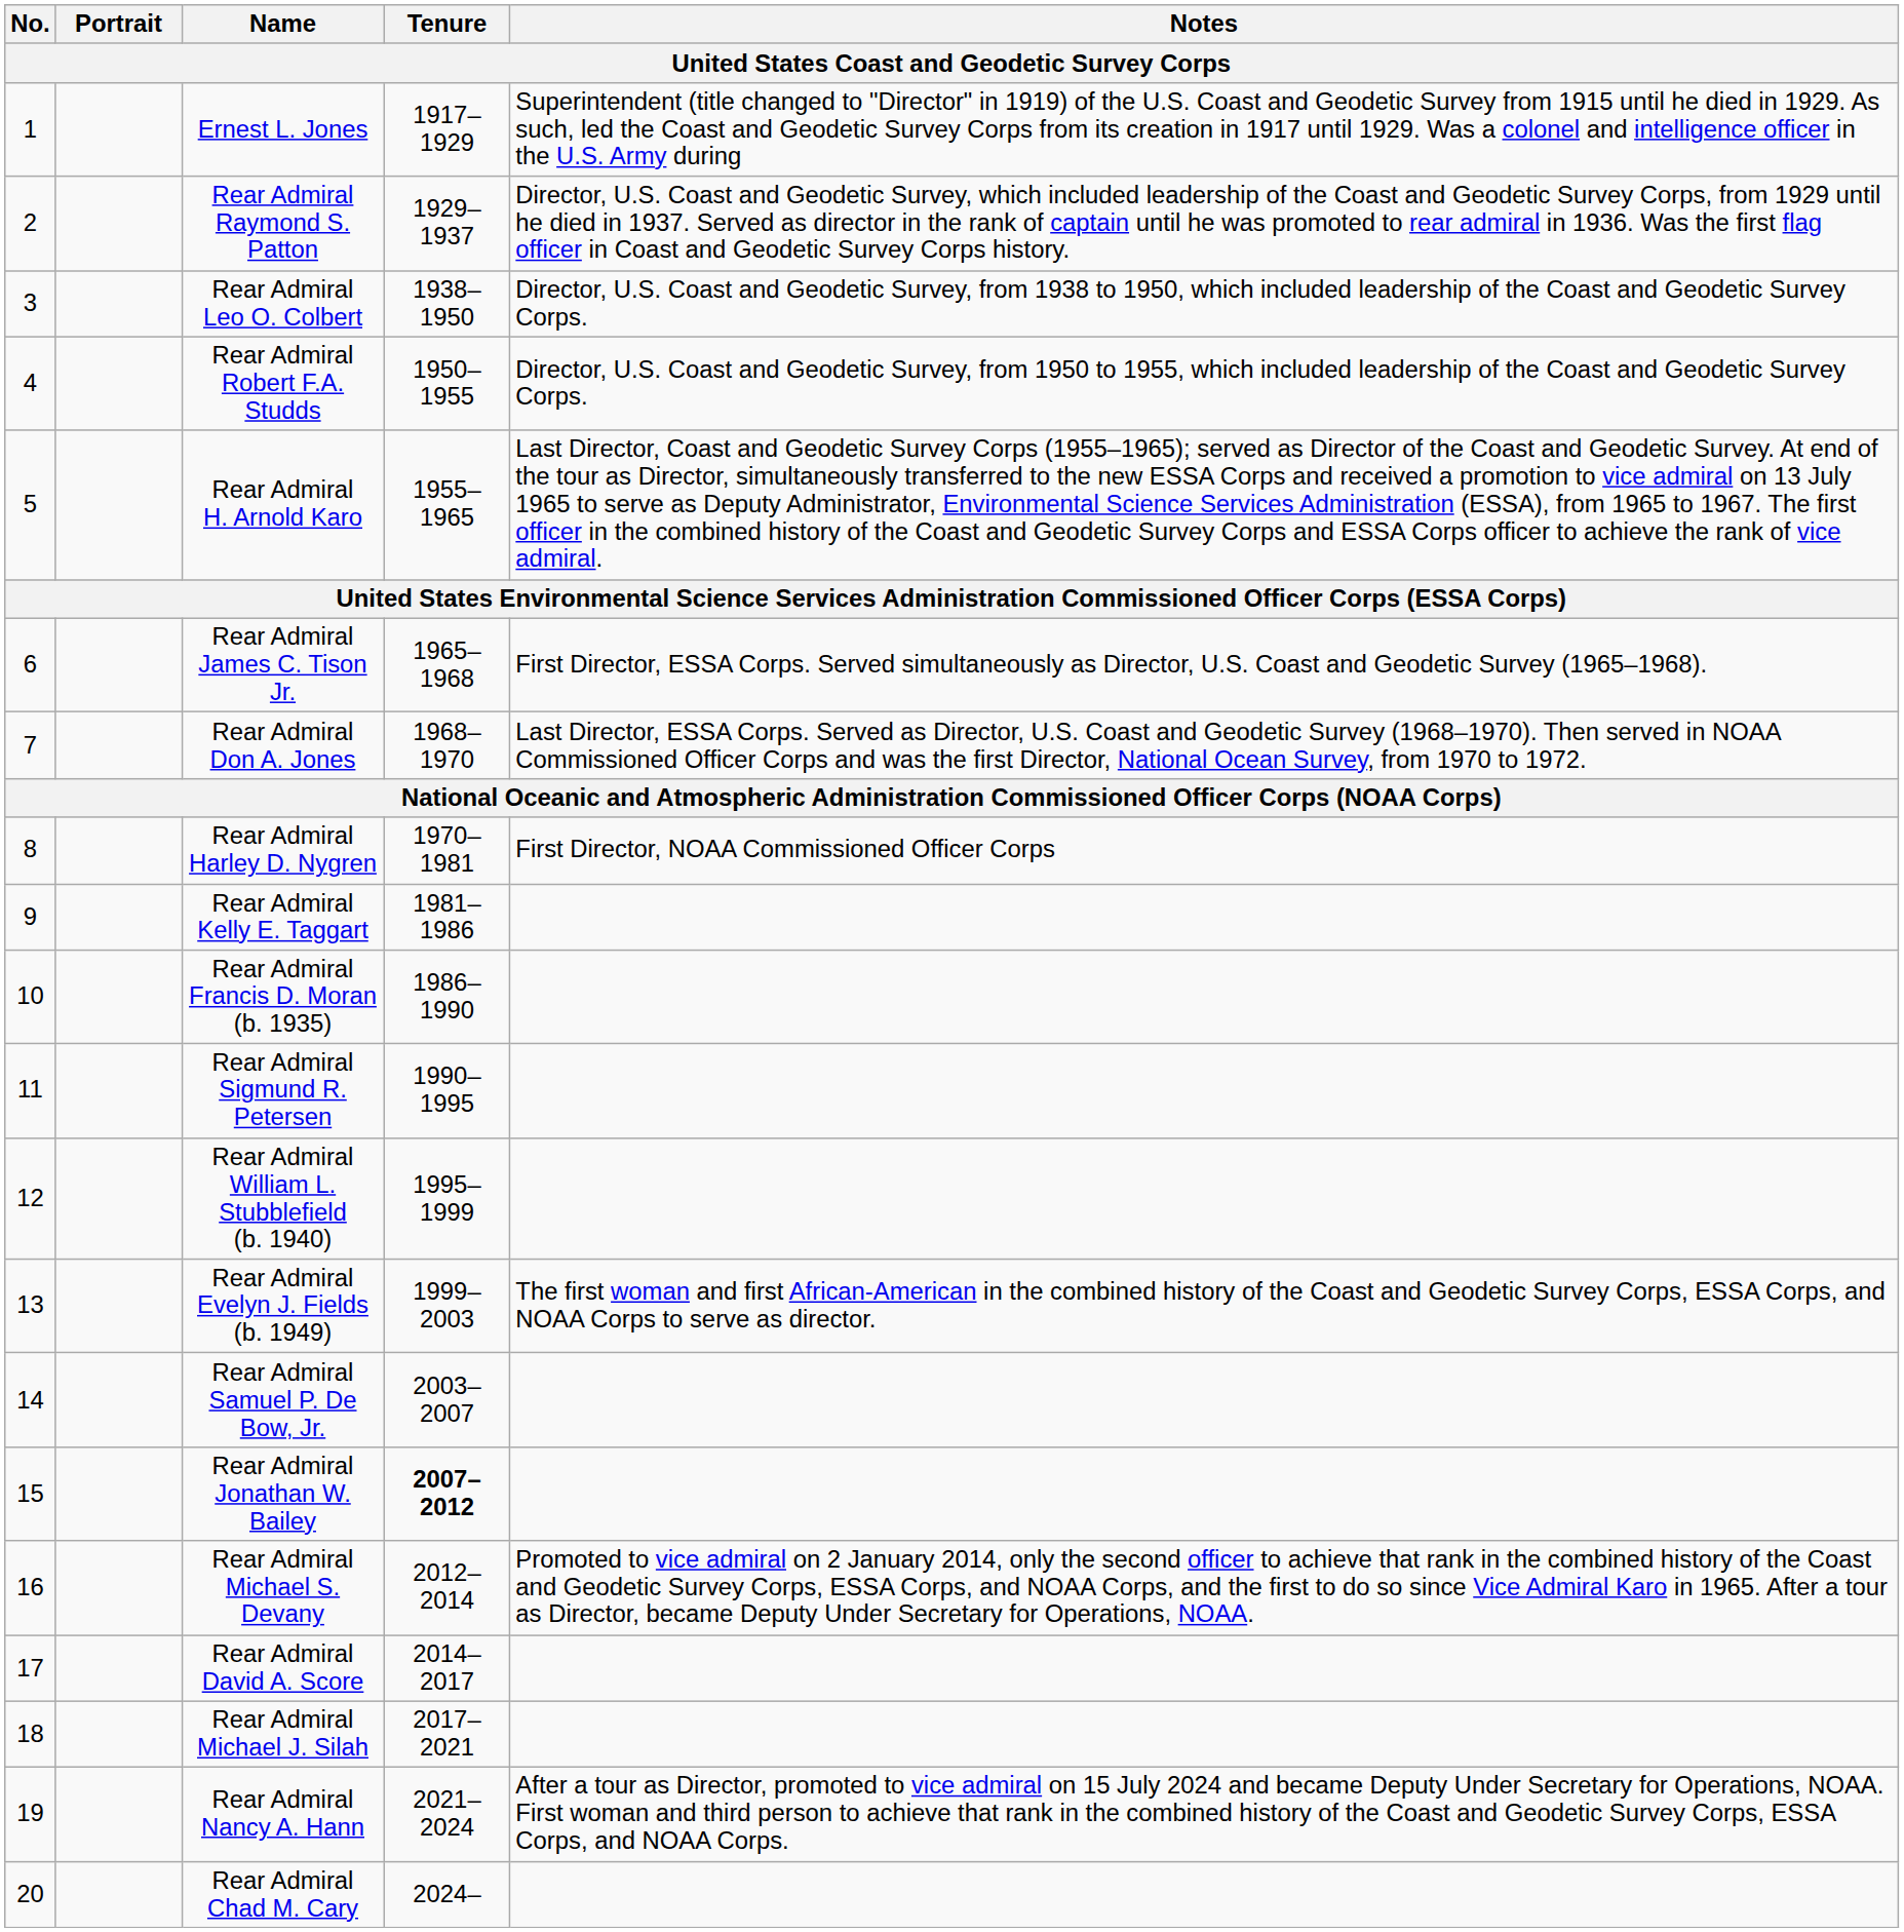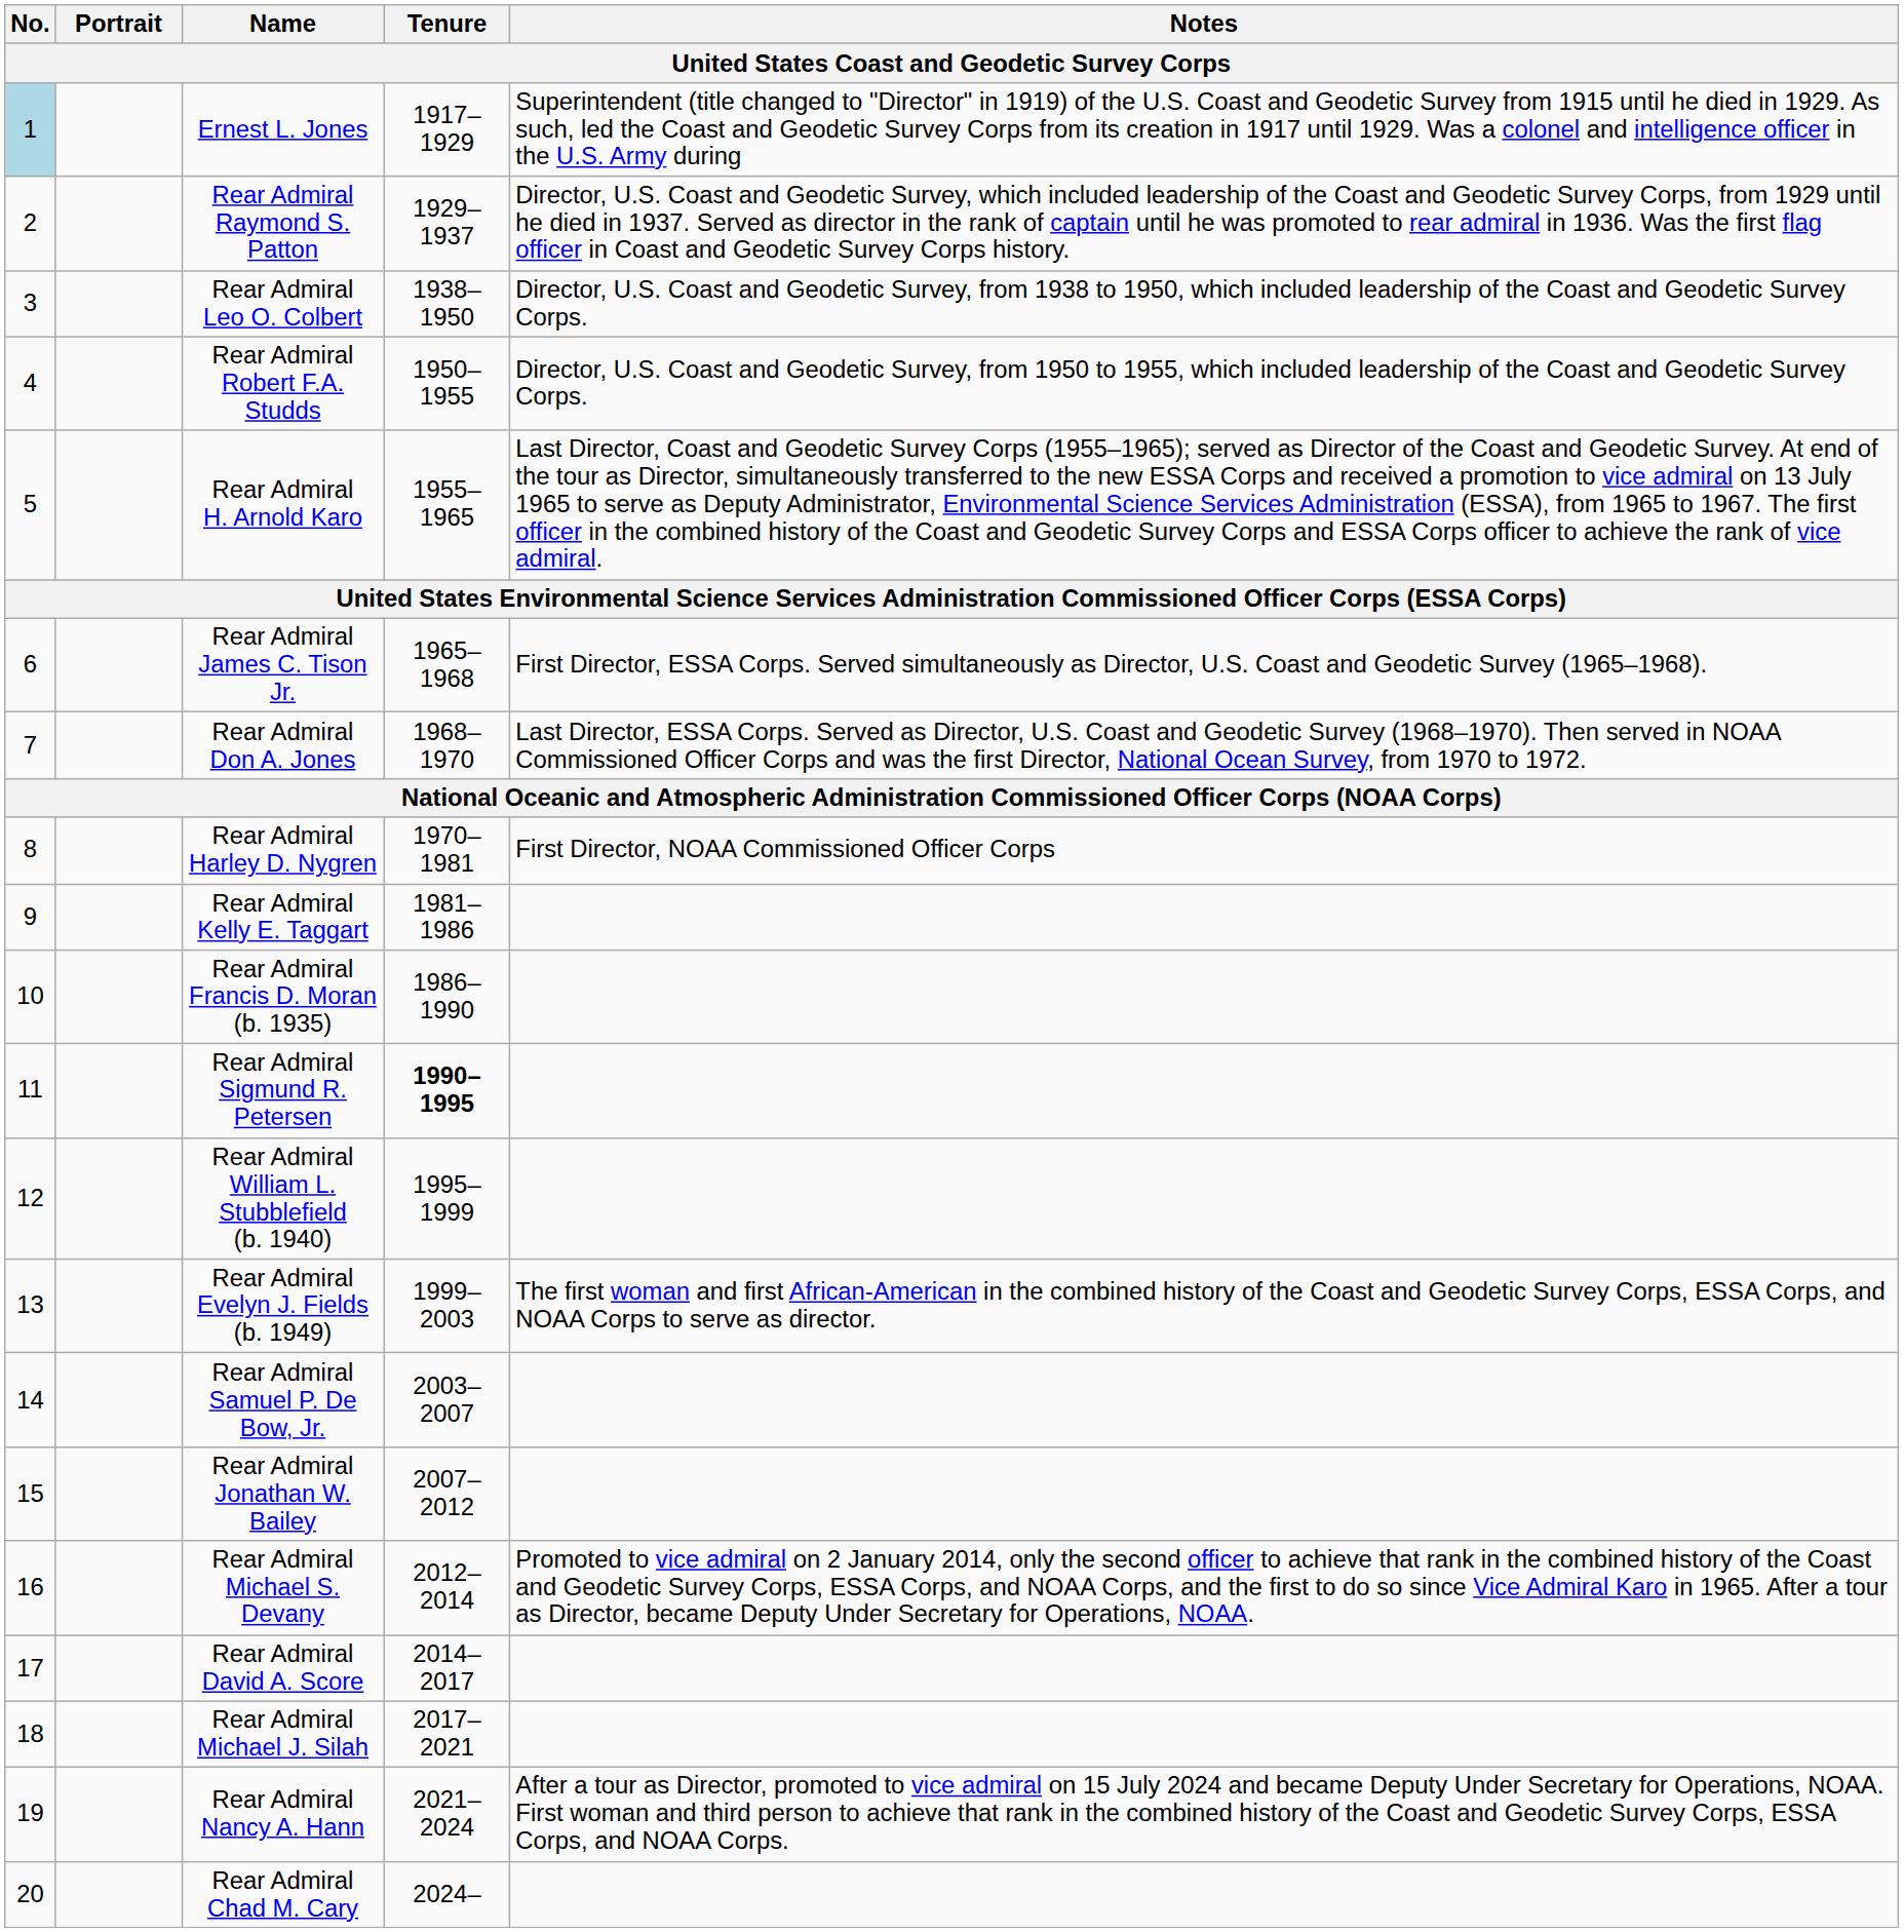Ernest L. Jones | No. / United States Coast and Geodetic Survey Corps: no background -> lightblue background
Rear Admiral Sigmund R. Petersen | Tenure / United States Coast and Geodetic Survey Corps: normal -> bold
Rear Admiral Jonathan W. Bailey | Tenure / United States Coast and Geodetic Survey Corps: bold -> normal
